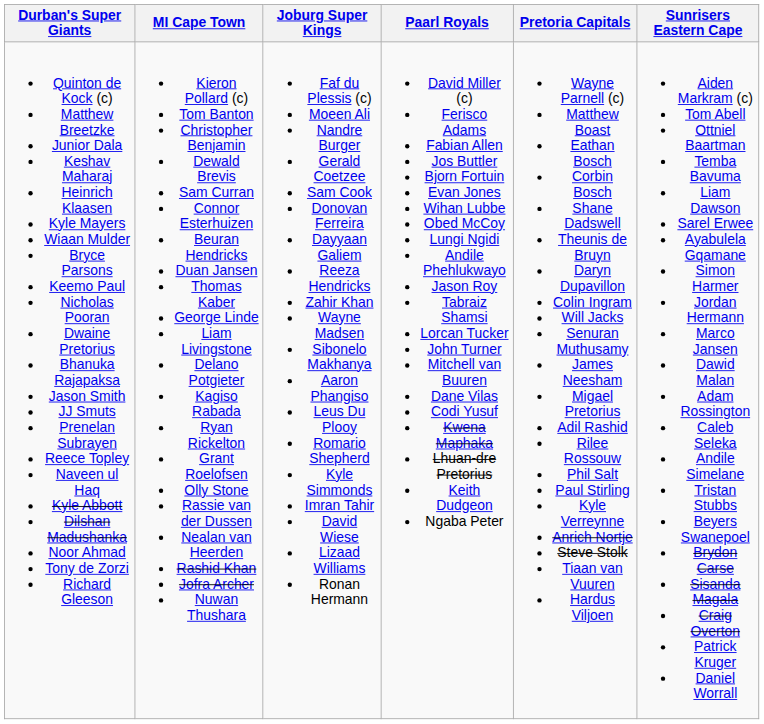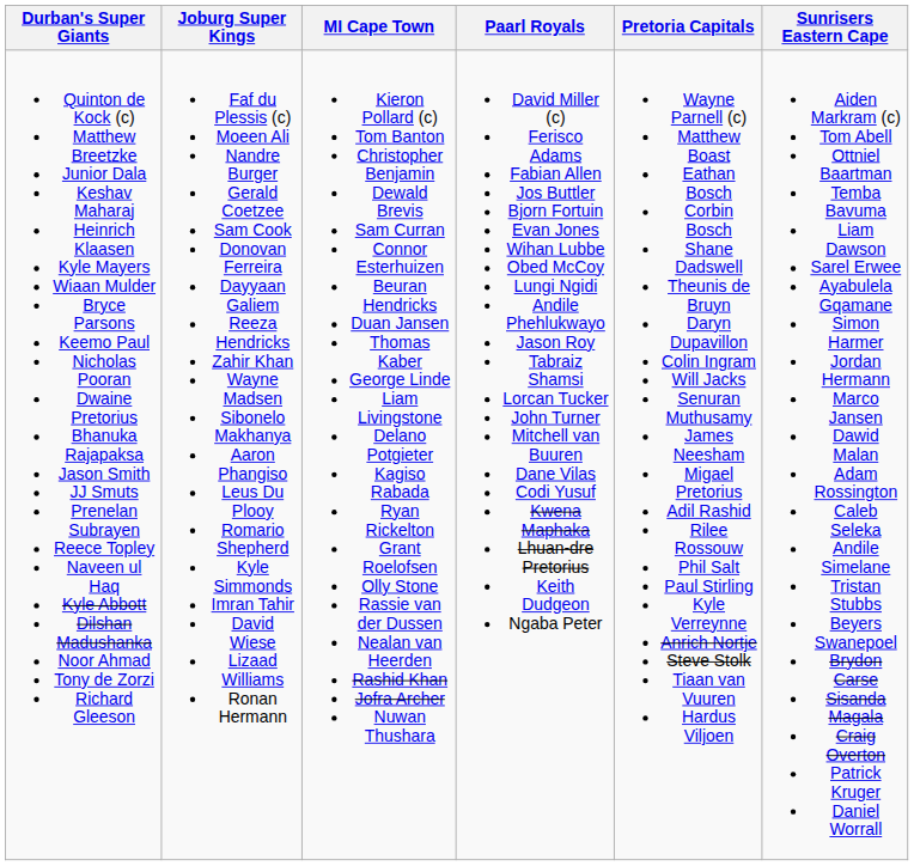columns swapped: Joburg Super Kings <-> MI Cape Town
